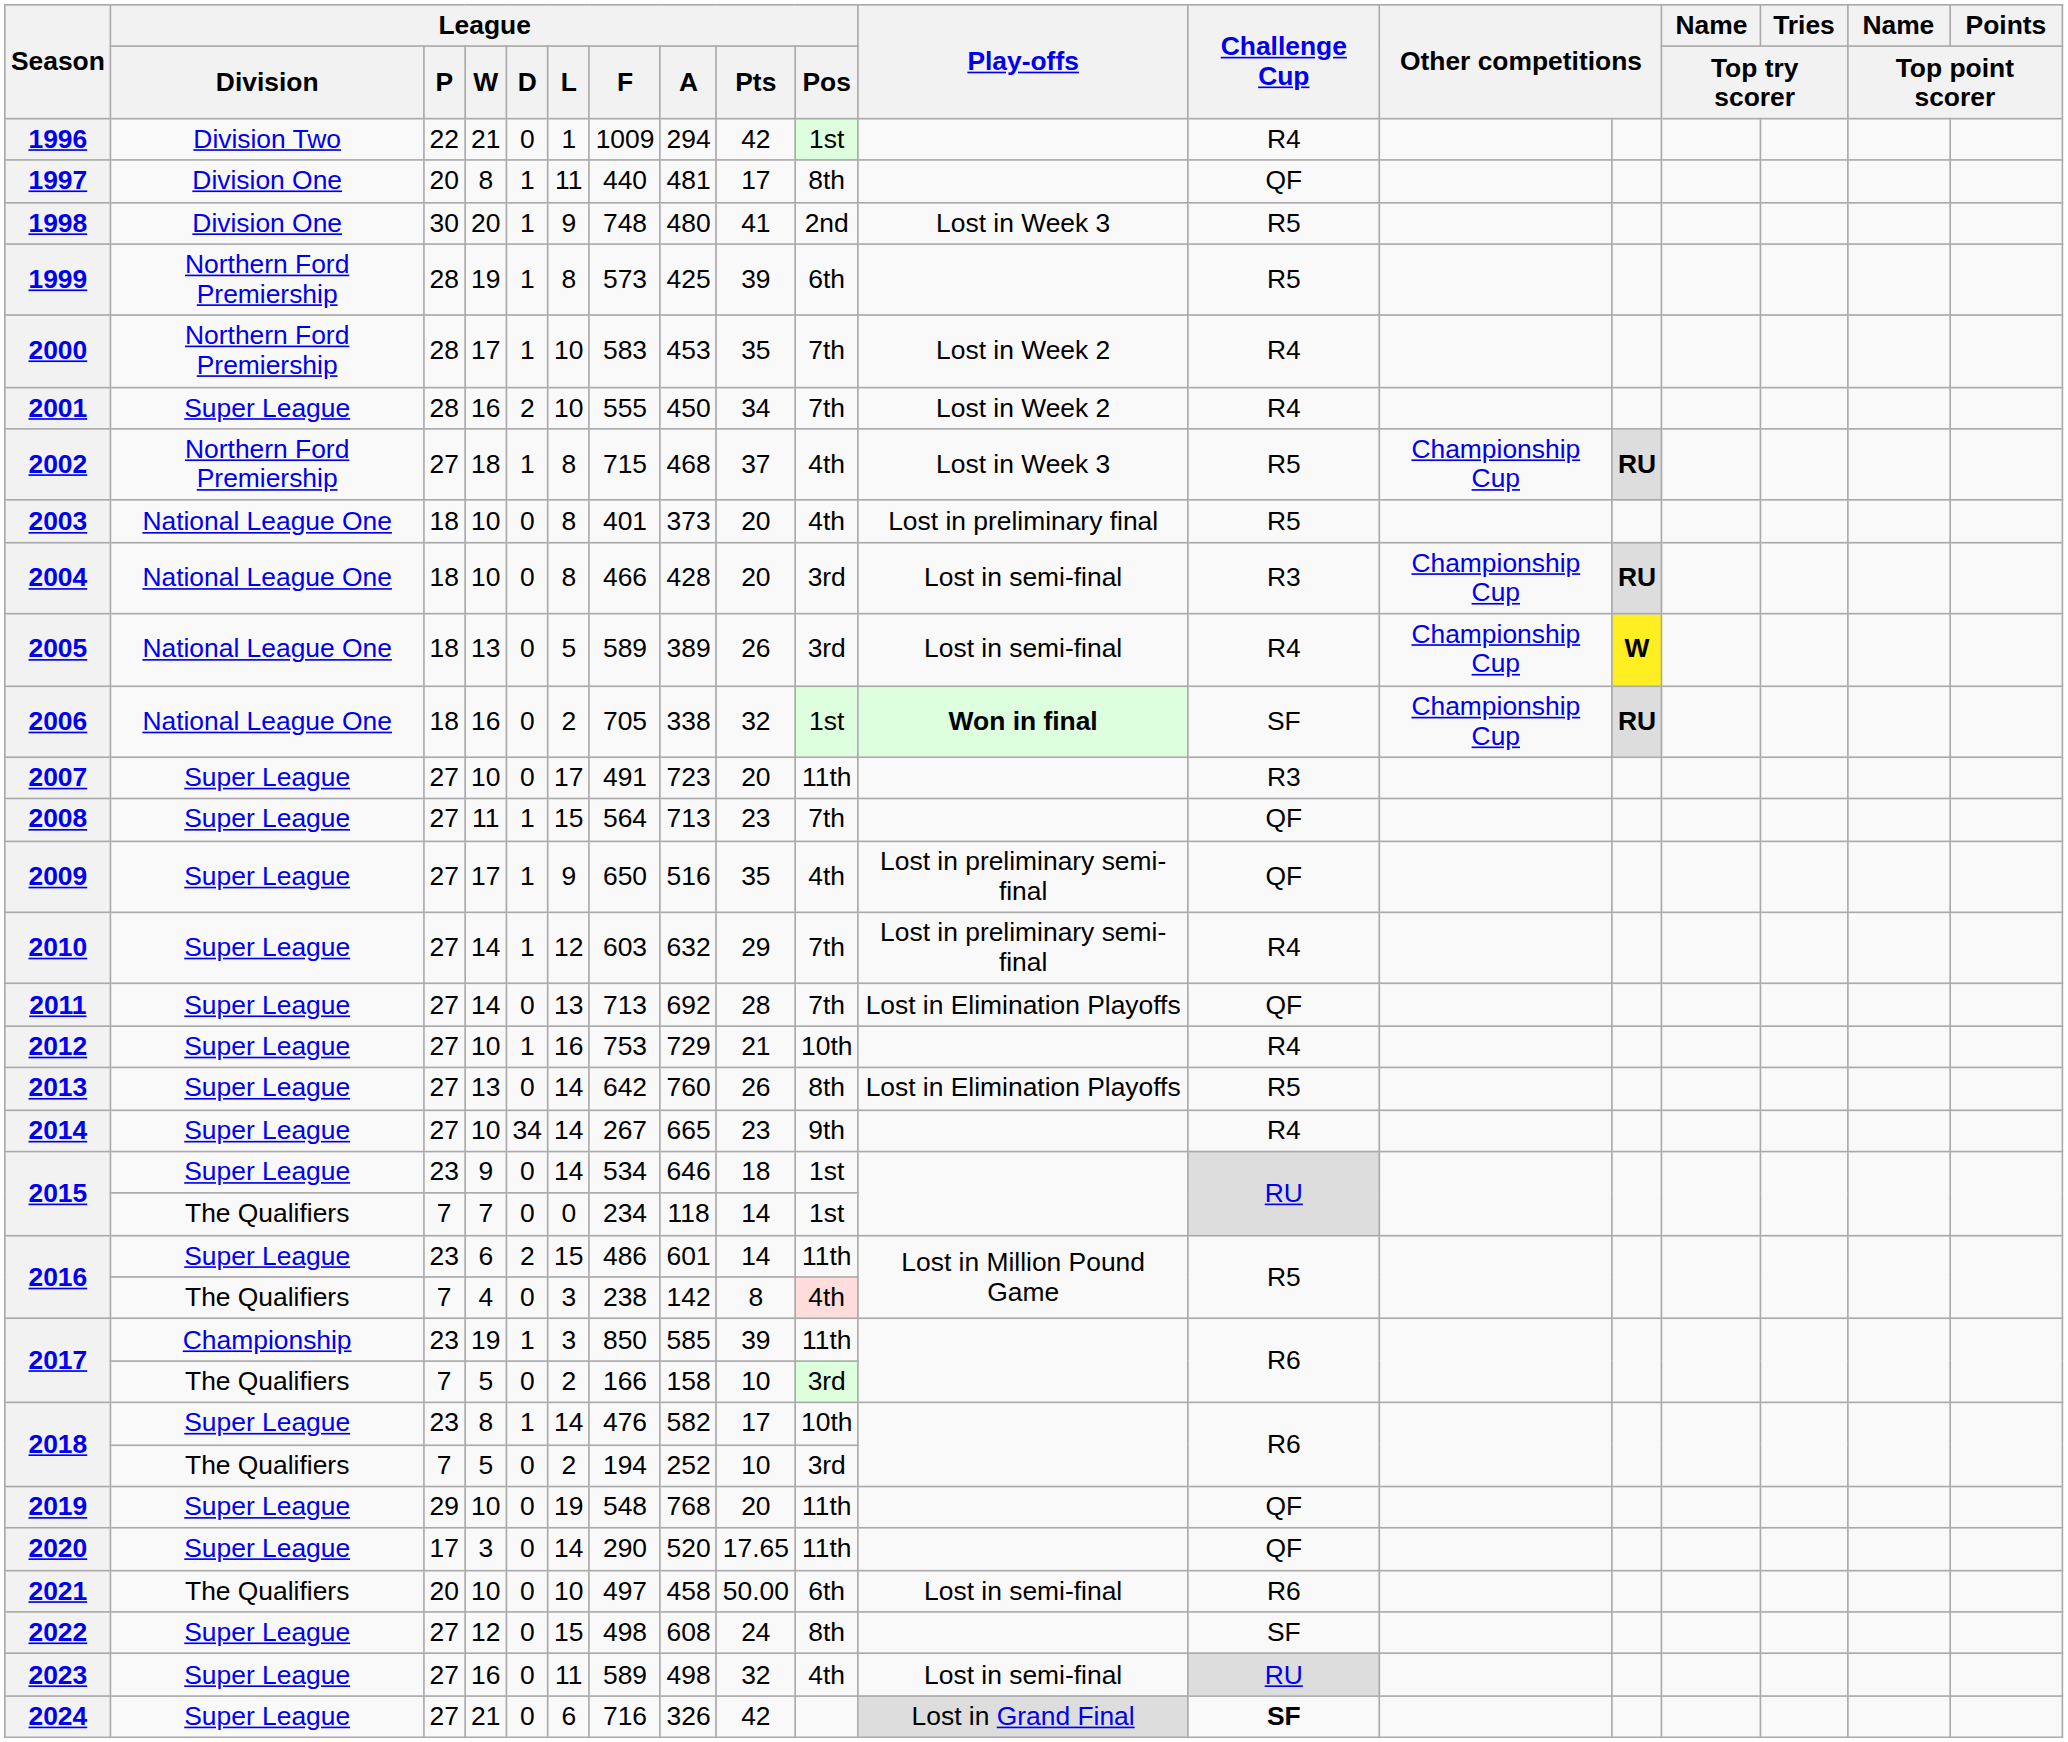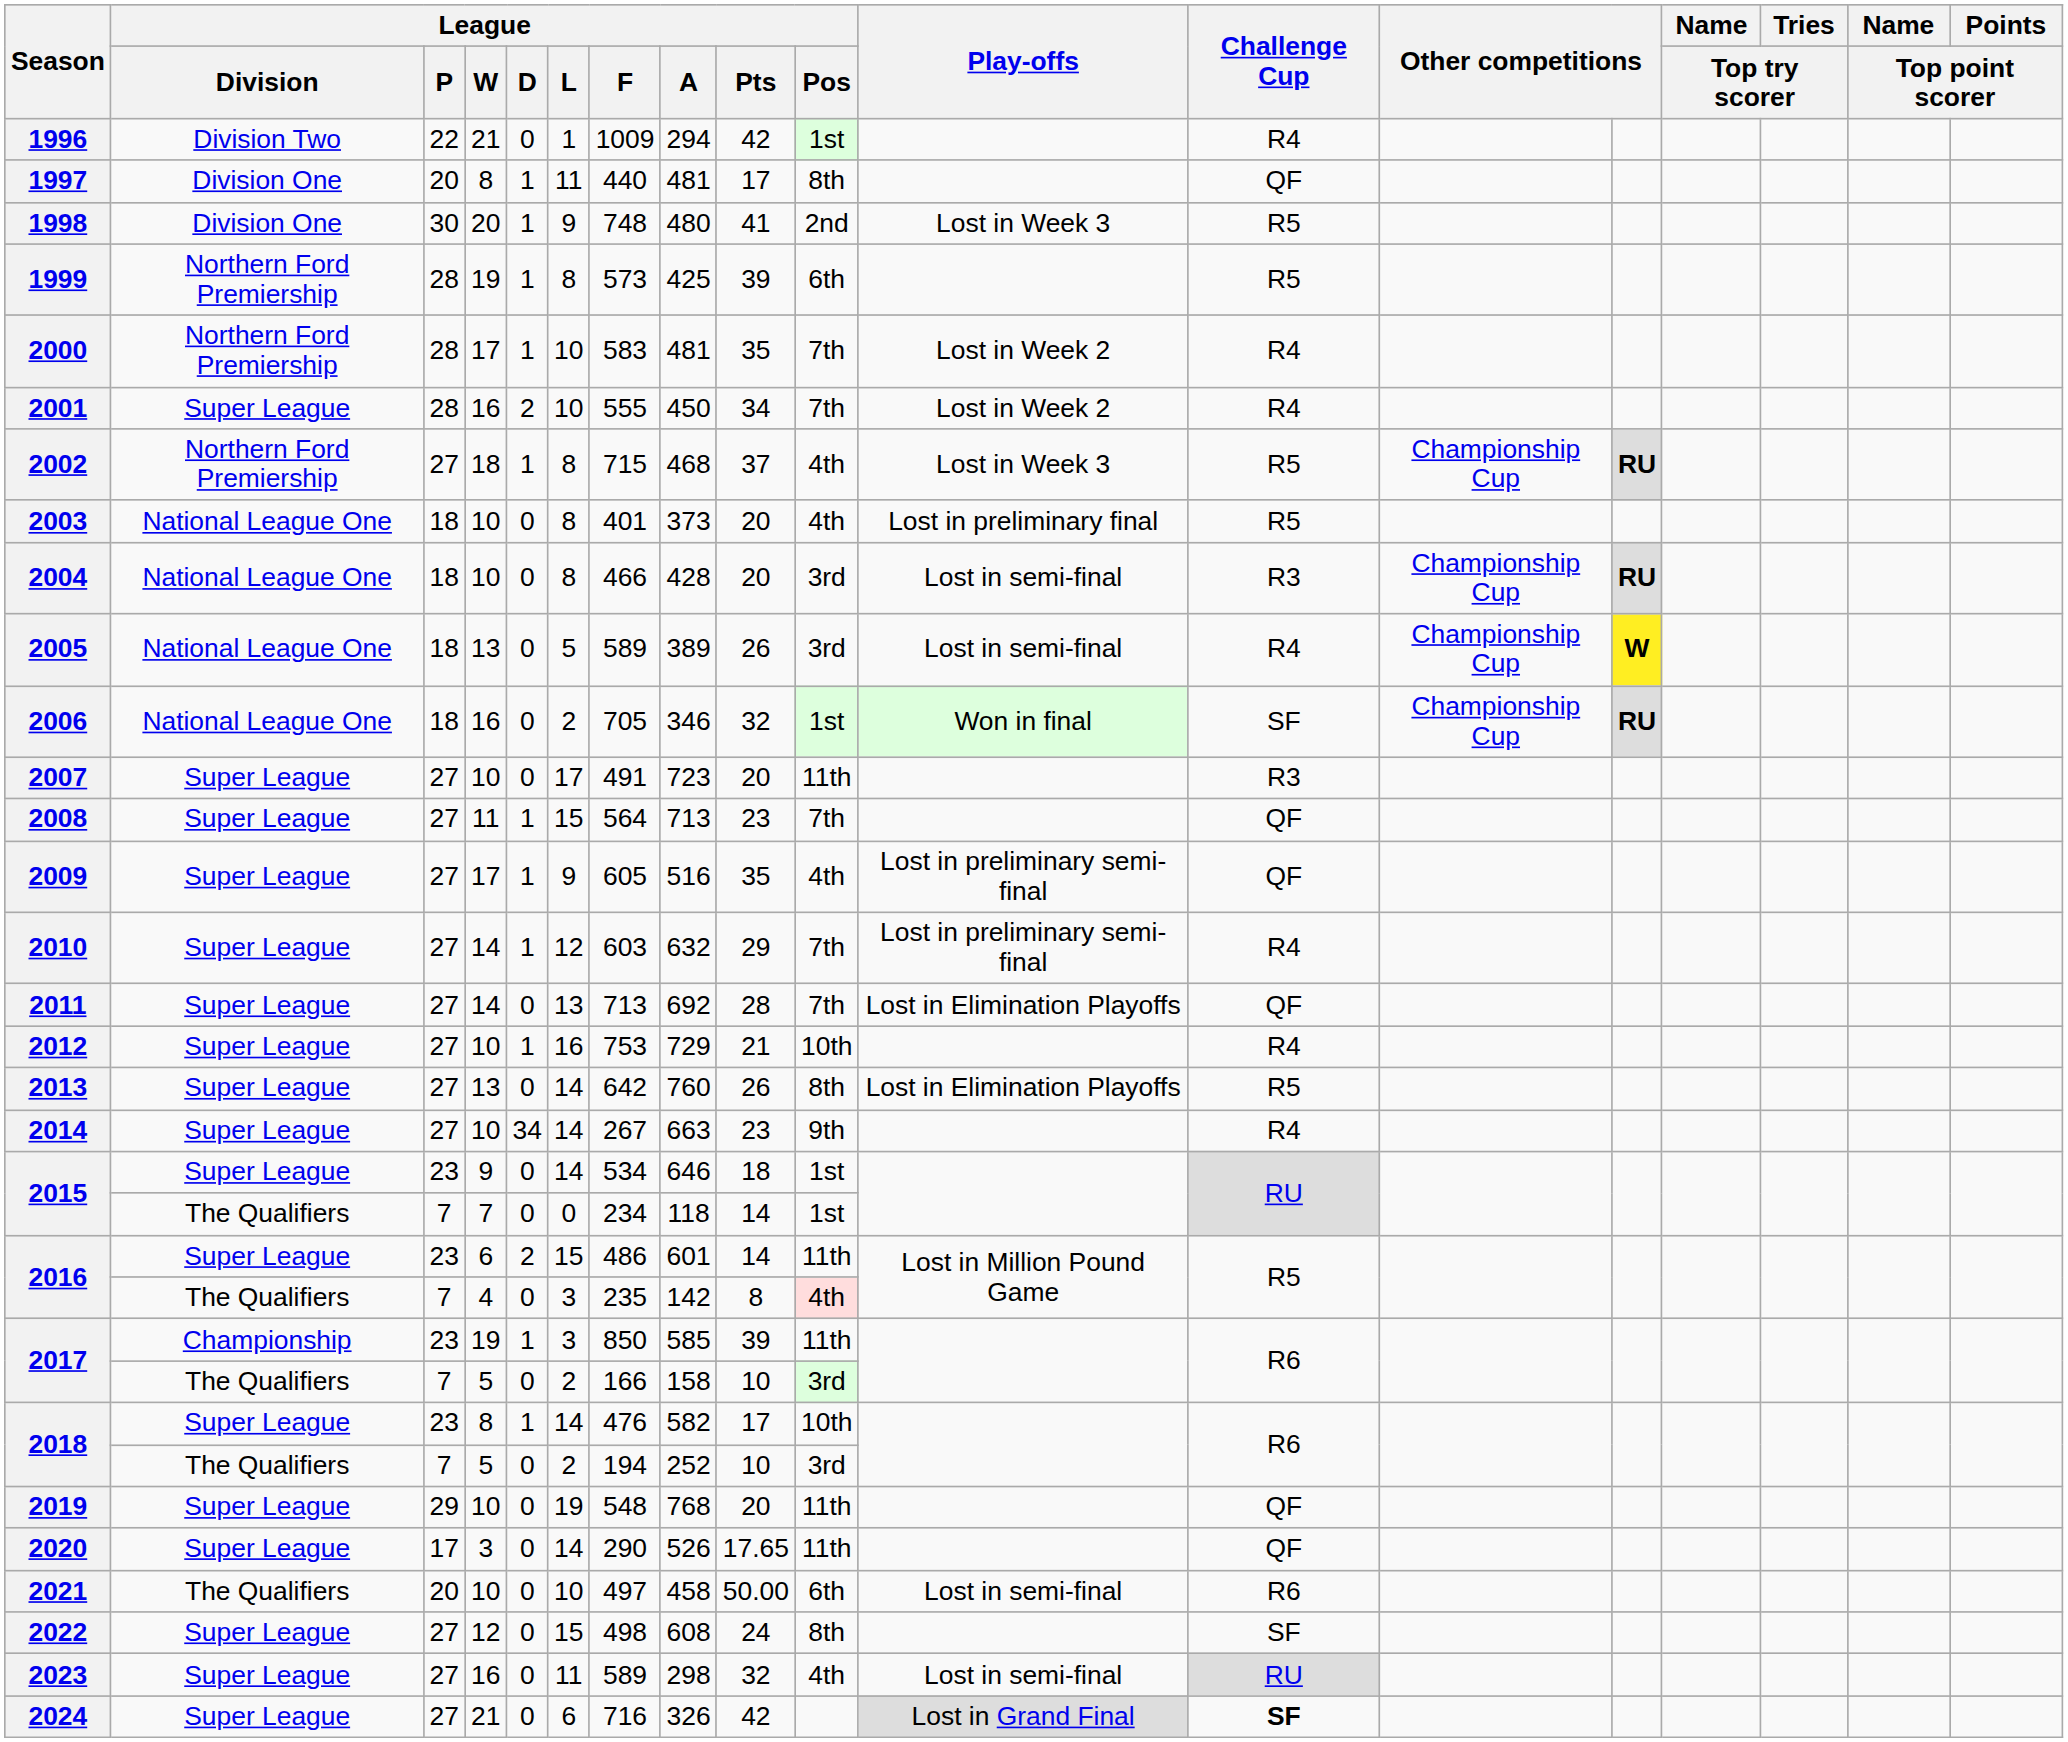2000 | League / A: 453 -> 481
2006 | League / A: 338 -> 346
2006 | Play-offs: bold -> normal
2009 | League / F: 650 -> 605
2014 | League / A: 665 -> 663
2016 / 4 | League / F: 238 -> 235
2020 | League / A: 520 -> 526
2023 | League / A: 498 -> 298
